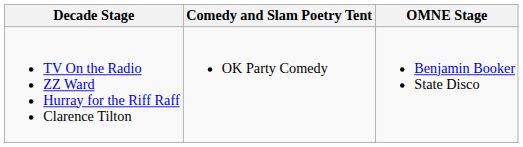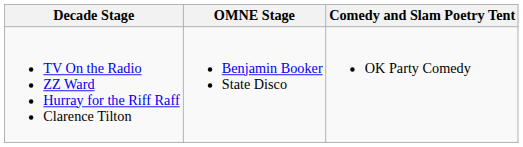columns swapped: OMNE Stage <-> Comedy and Slam Poetry Tent
